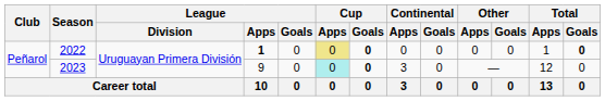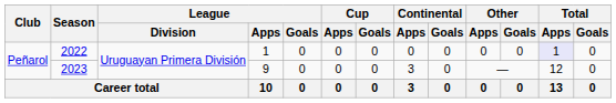2022 | League / Apps: bold -> normal
2022 | Cup / Apps: khaki background -> no background
2022 | Cup / Goals: bold -> normal
2022 | Total / Apps: no background -> lavender background
2022 | Total / Goals: bold -> normal
2023 | Cup / Apps: paleturquoise background -> no background
2023 | Cup / Goals: bold -> normal
